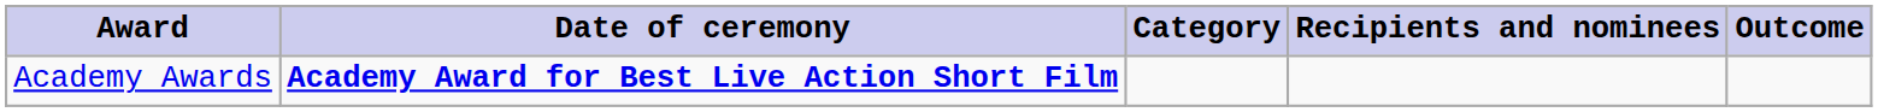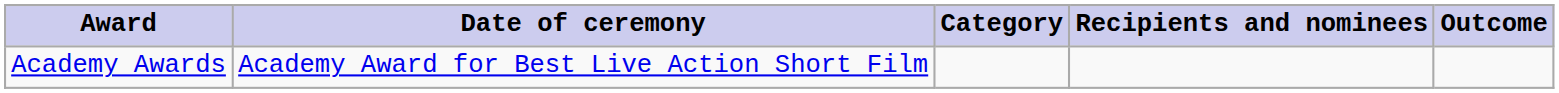Academy Awards | Date of ceremony: bold -> normal
